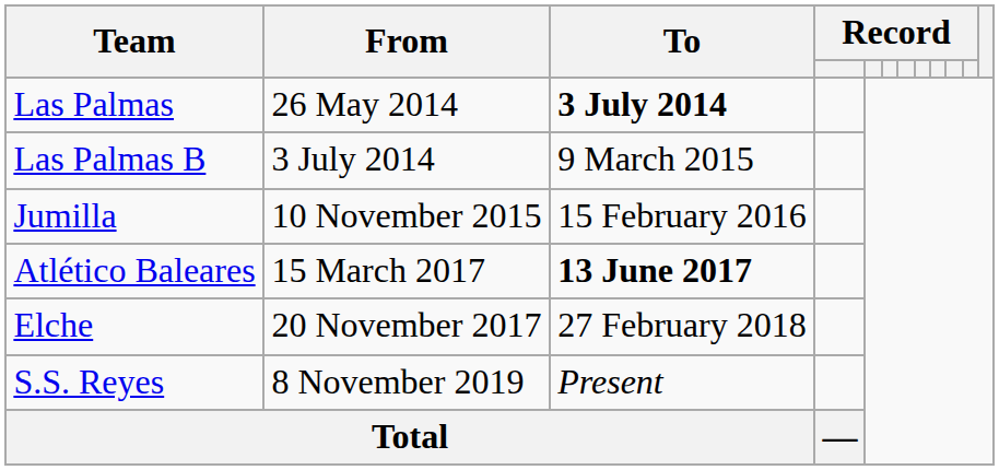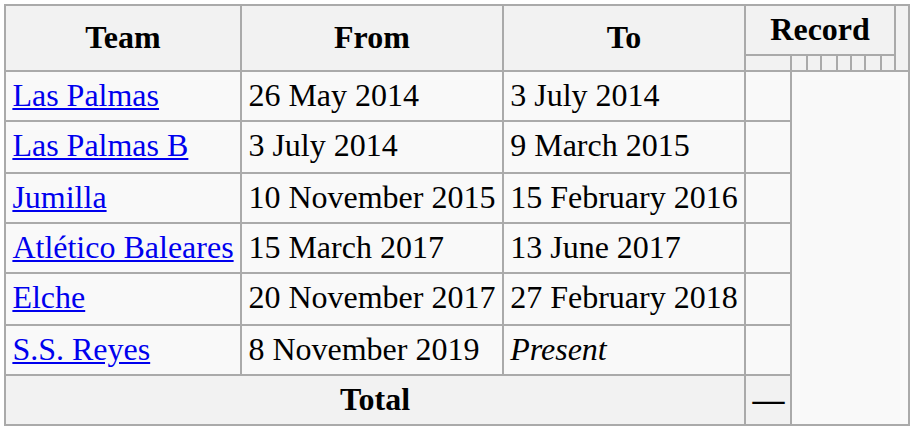Las Palmas | To: bold -> normal
Atlético Baleares | To: bold -> normal
